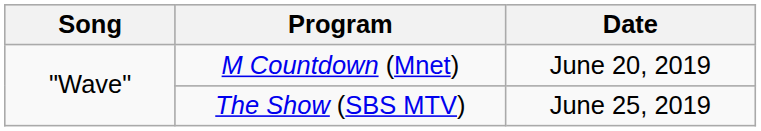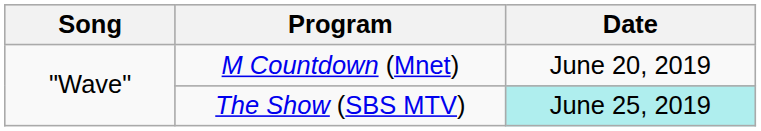The Show (SBS MTV) | Date: no background -> paleturquoise background
